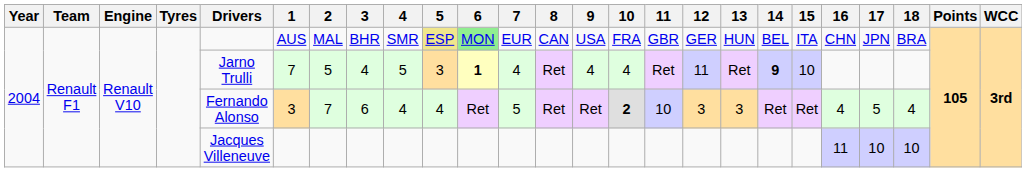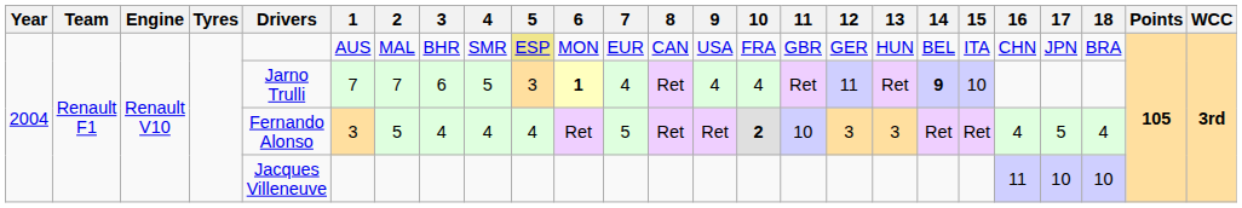row 2 | 6: lightgreen background -> no background
row 3 | 2: 5 -> 7
row 3 | 3: 4 -> 6
row 4 | 2: 7 -> 5
row 4 | 3: 6 -> 4
